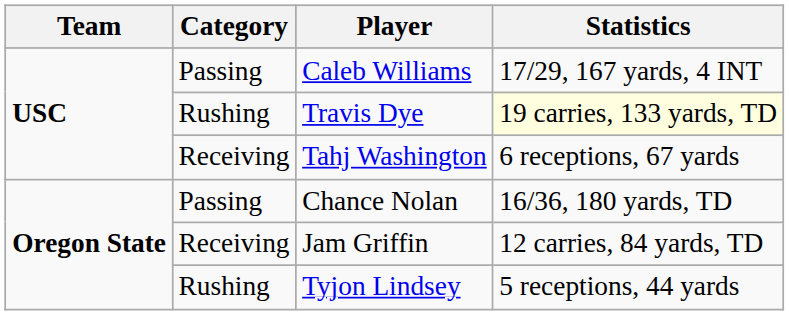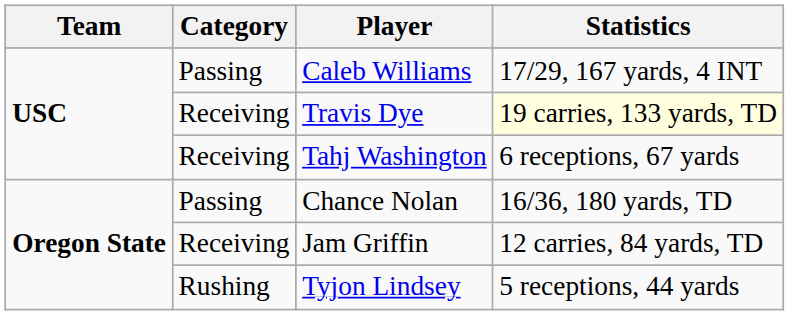Travis Dye | Category: Rushing -> Receiving
